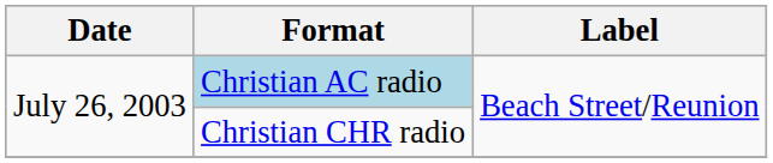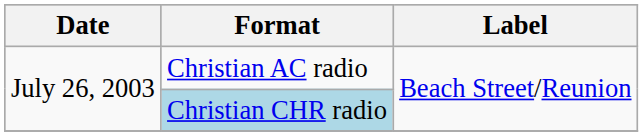Christian AC radio | Format: lightblue background -> no background
Christian CHR radio | Format: no background -> lightblue background
